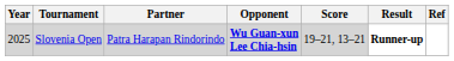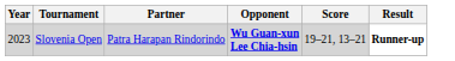- column: Ref
Slovenia Open | Year: 2025 -> 2023
